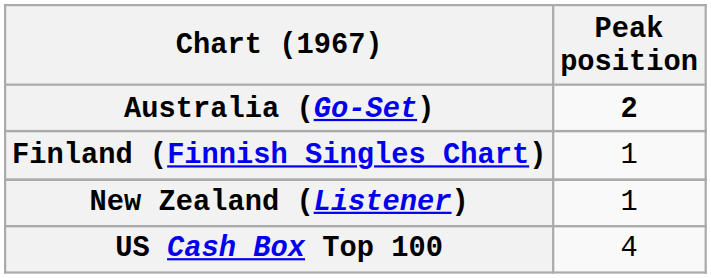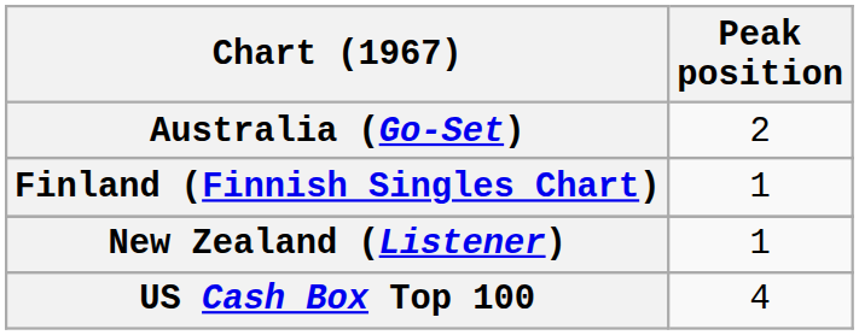Australia (Go-Set) | Peak position: bold -> normal
